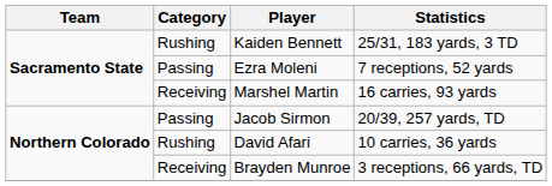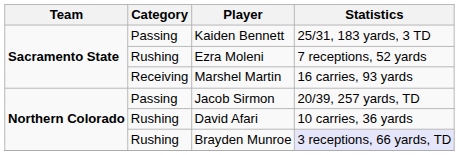Kaiden Bennett | Category: Rushing -> Passing
Ezra Moleni | Category: Passing -> Rushing
Brayden Munroe | Category: Receiving -> Rushing
Brayden Munroe | Statistics: no background -> lavender background
